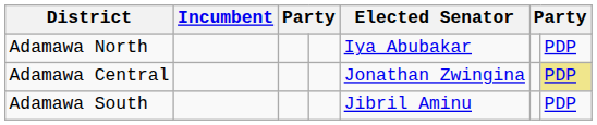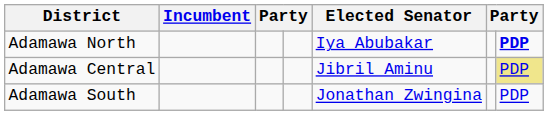Adamawa North | column 7: normal -> bold
Adamawa Central | Elected Senator: Jonathan Zwingina -> Jibril Aminu
Adamawa South | Elected Senator: Jibril Aminu -> Jonathan Zwingina
